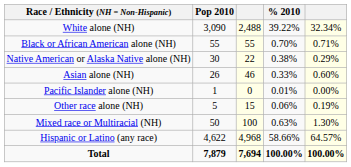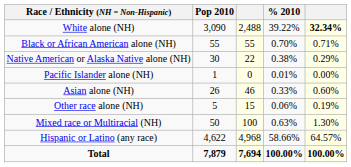White alone (NH) | column 5: normal -> bold
rows swapped: Asian alone (NH) <-> Pacific Islander alone (NH)
